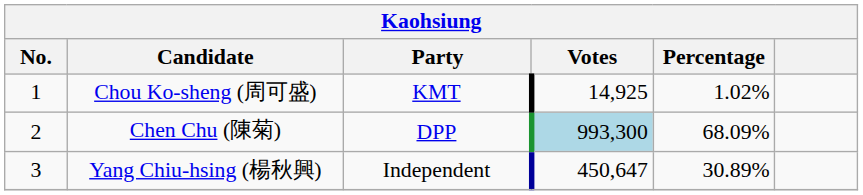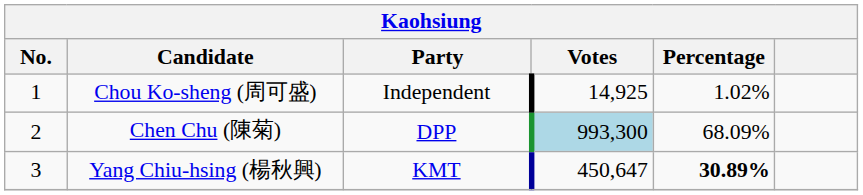Chou Ko-sheng (周可盛) | Party: KMT -> Independent
Yang Chiu-hsing (楊秋興) | Party: Independent -> KMT
Yang Chiu-hsing (楊秋興) | Percentage: normal -> bold
